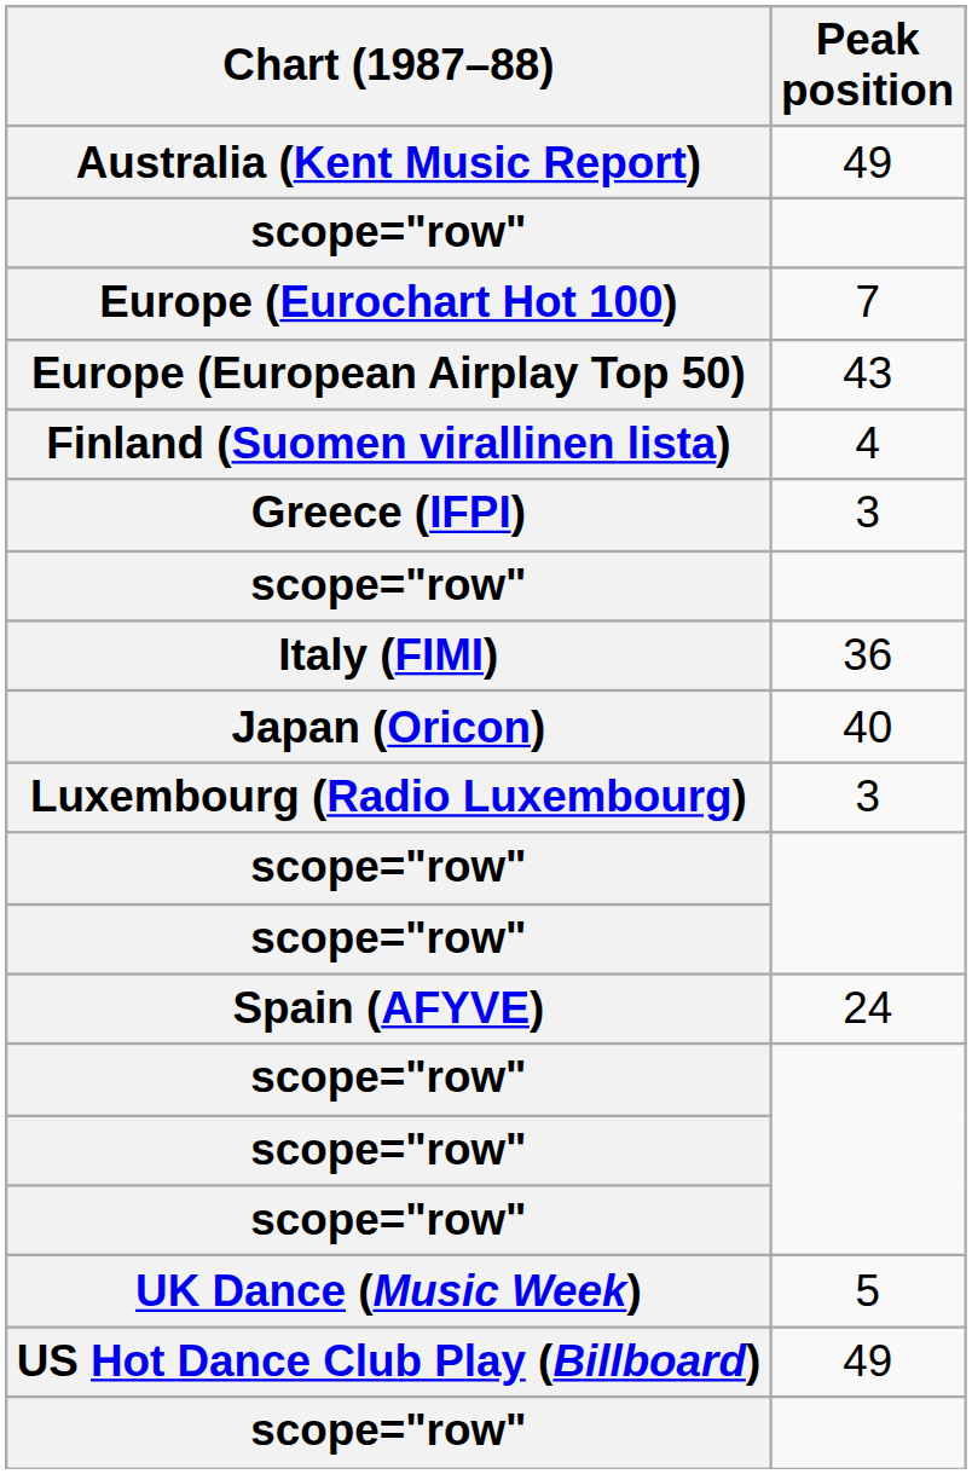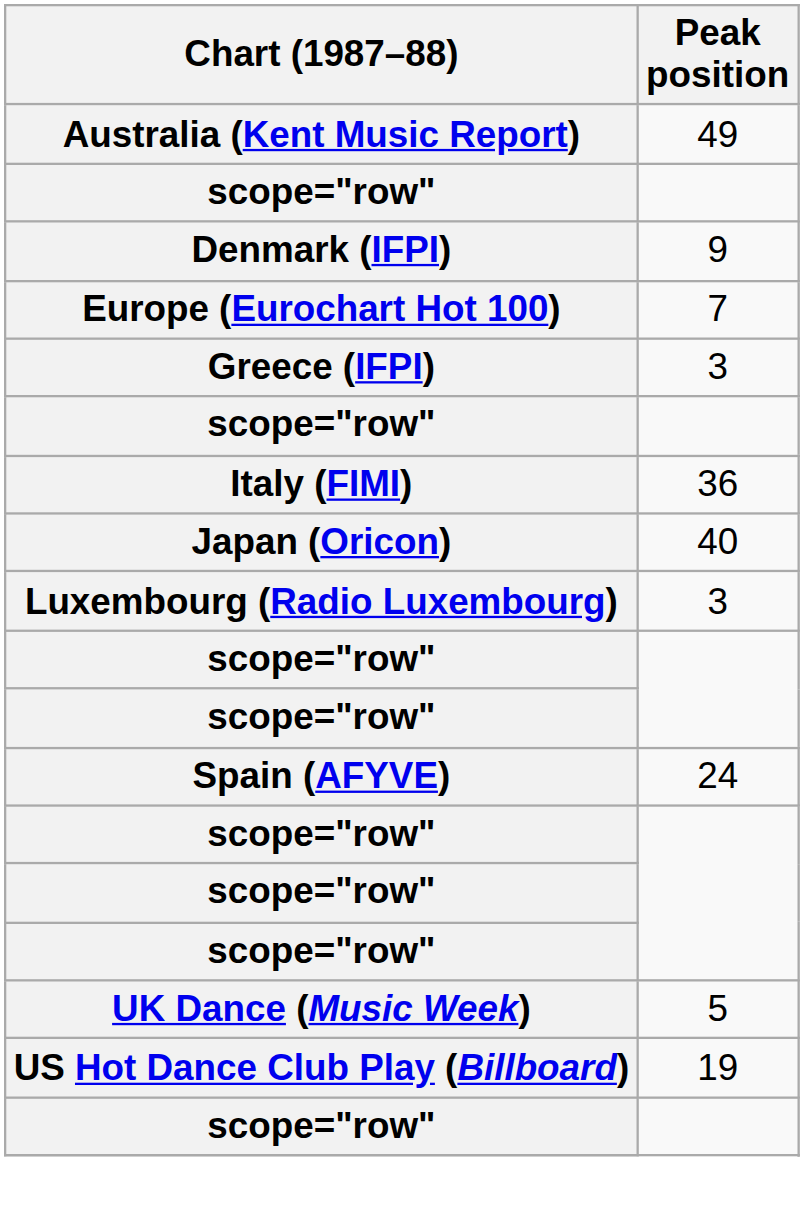+ row: Denmark (IFPI) | 9
- row: Europe (European Airplay Top 50) | 43
- row: Finland (Suomen virallinen lista) | 4
US Hot Dance Club Play (Billboard) | Peak position: 49 -> 19
